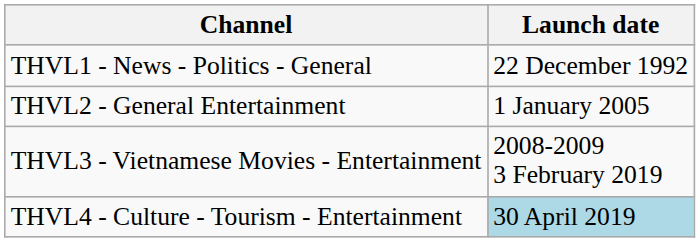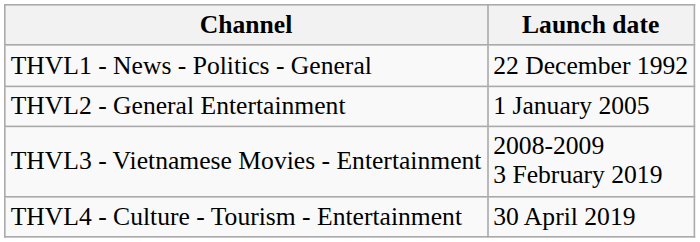THVL4 - Culture - Tourism - Entertainment | Launch date: lightblue background -> no background
